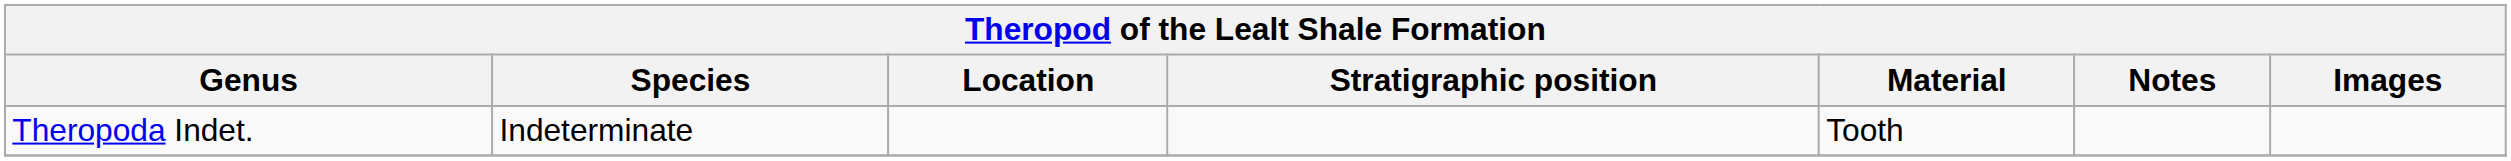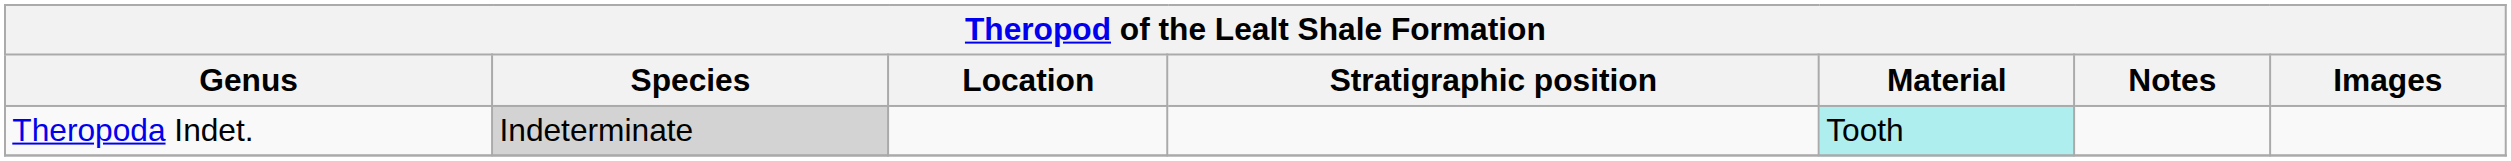Theropoda Indet. | Species: no background -> lightgrey background
Theropoda Indet. | Material: no background -> paleturquoise background
